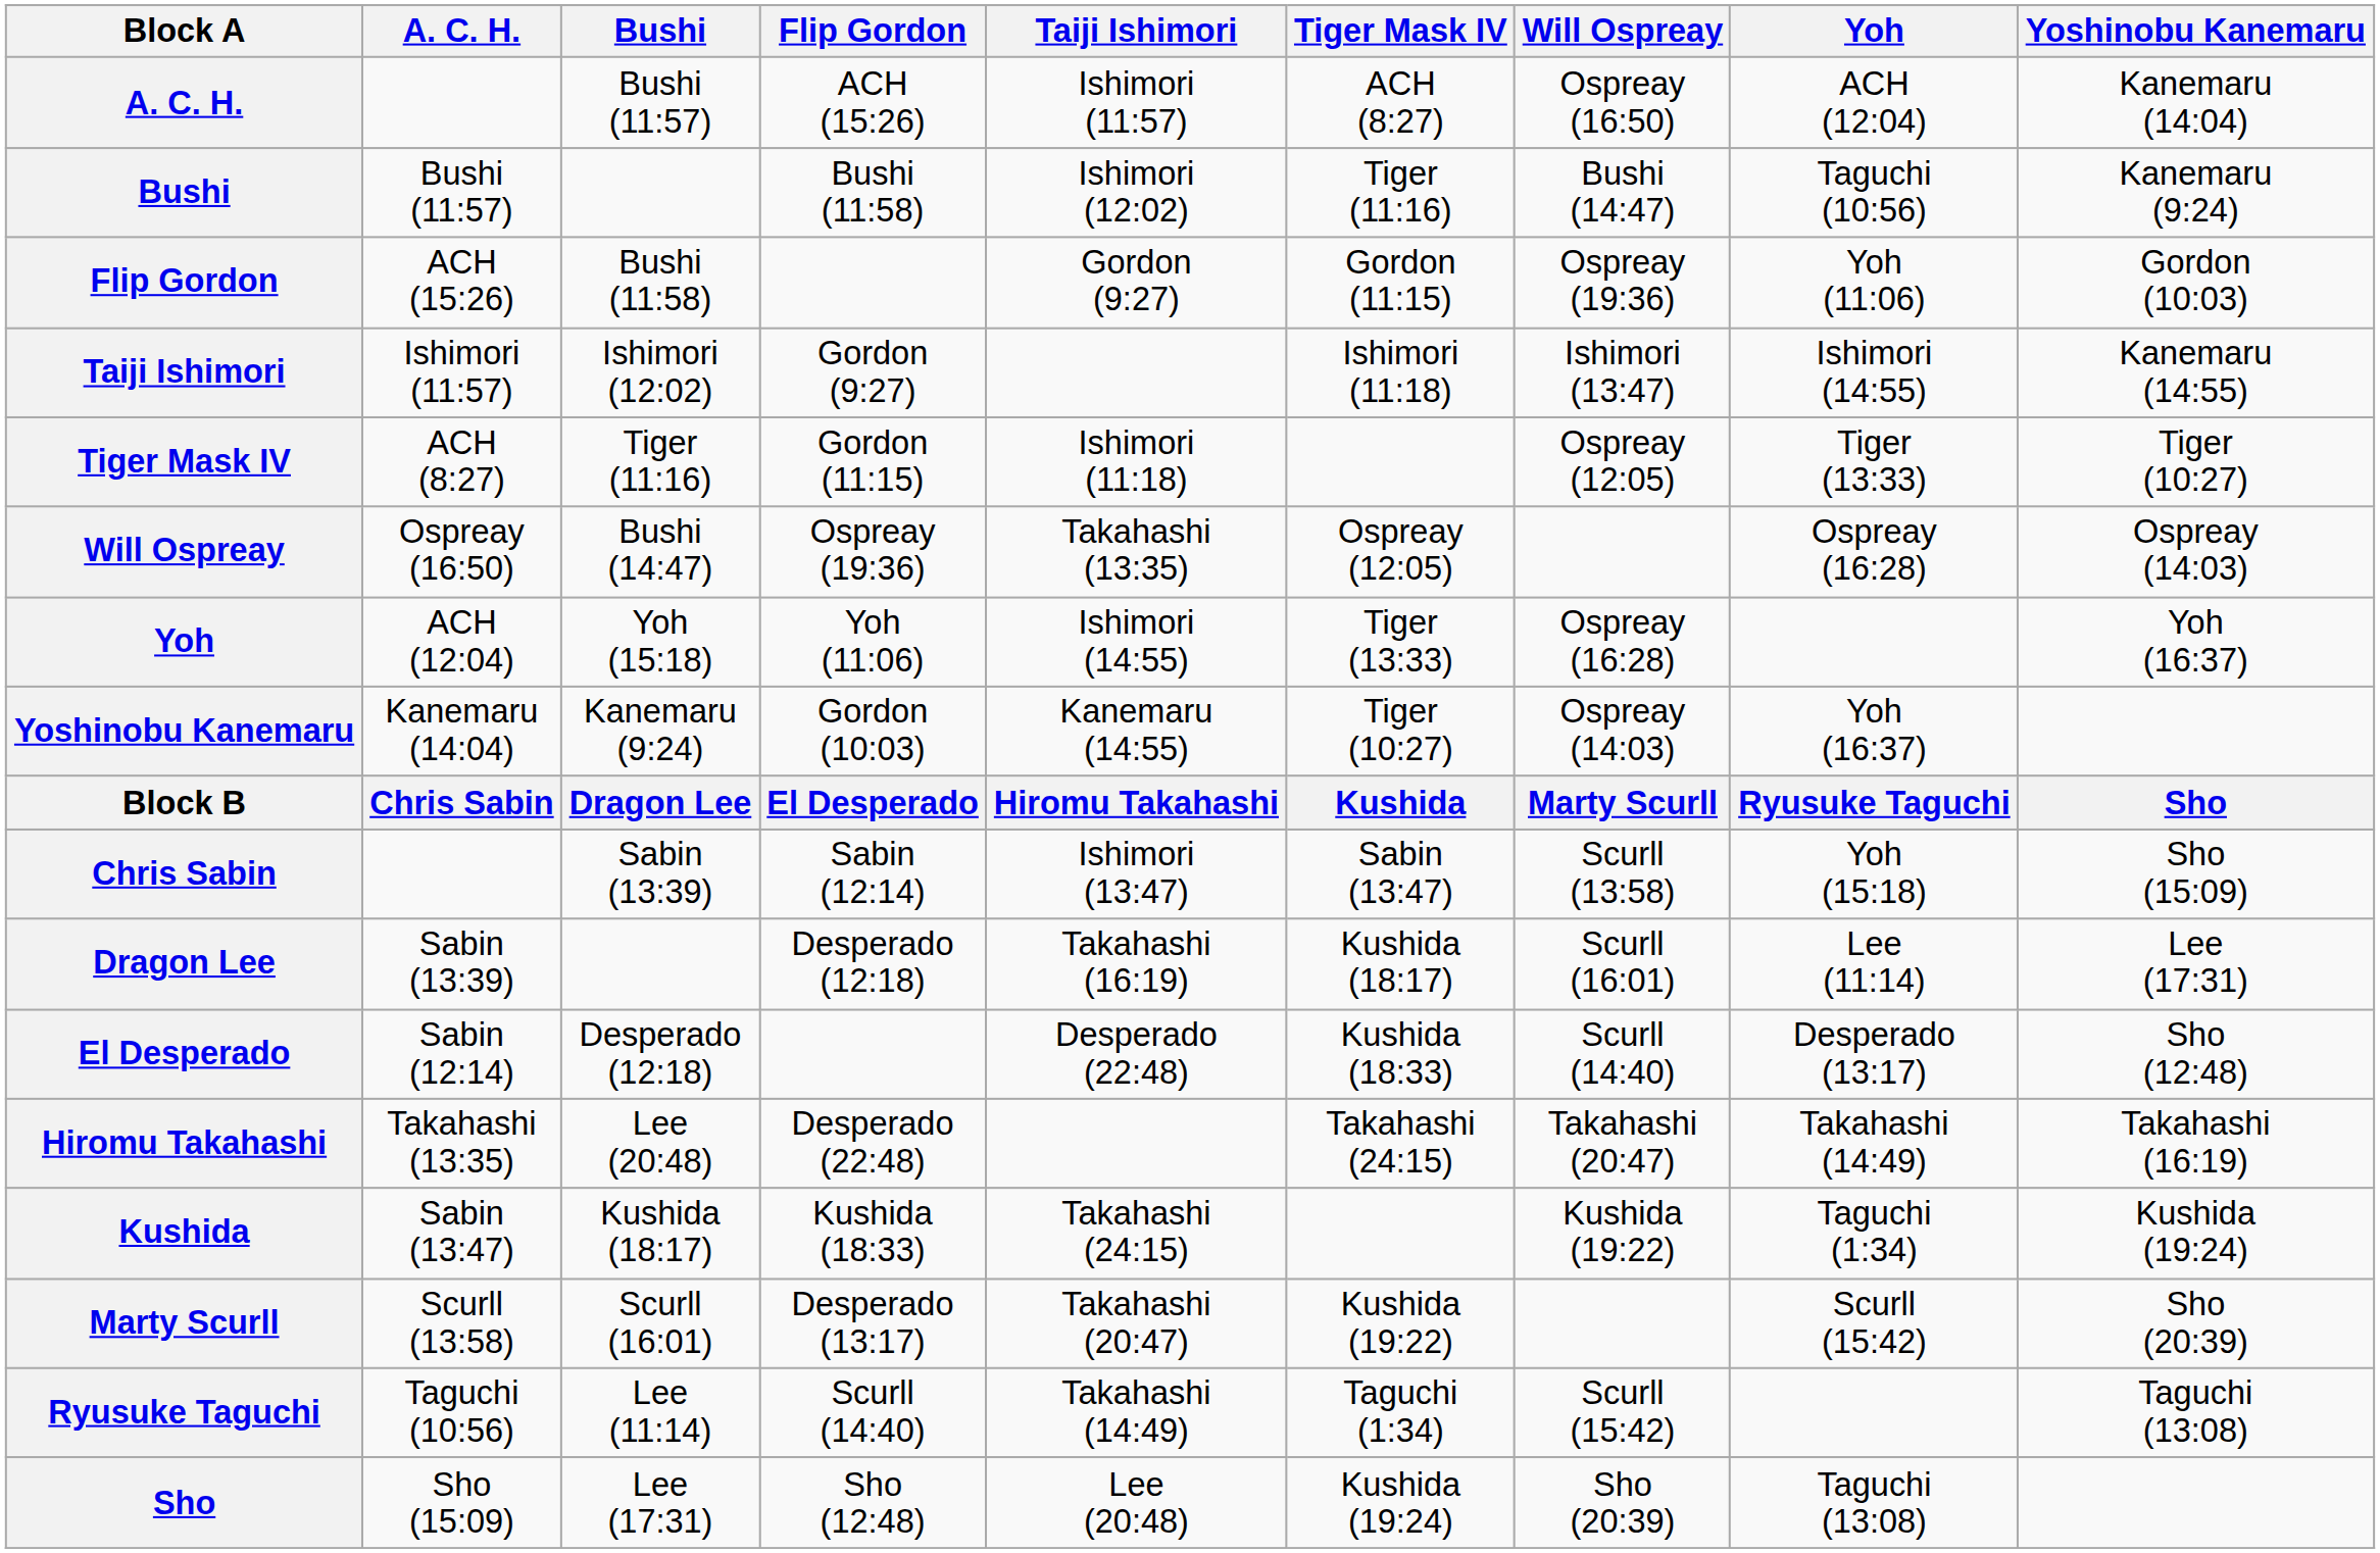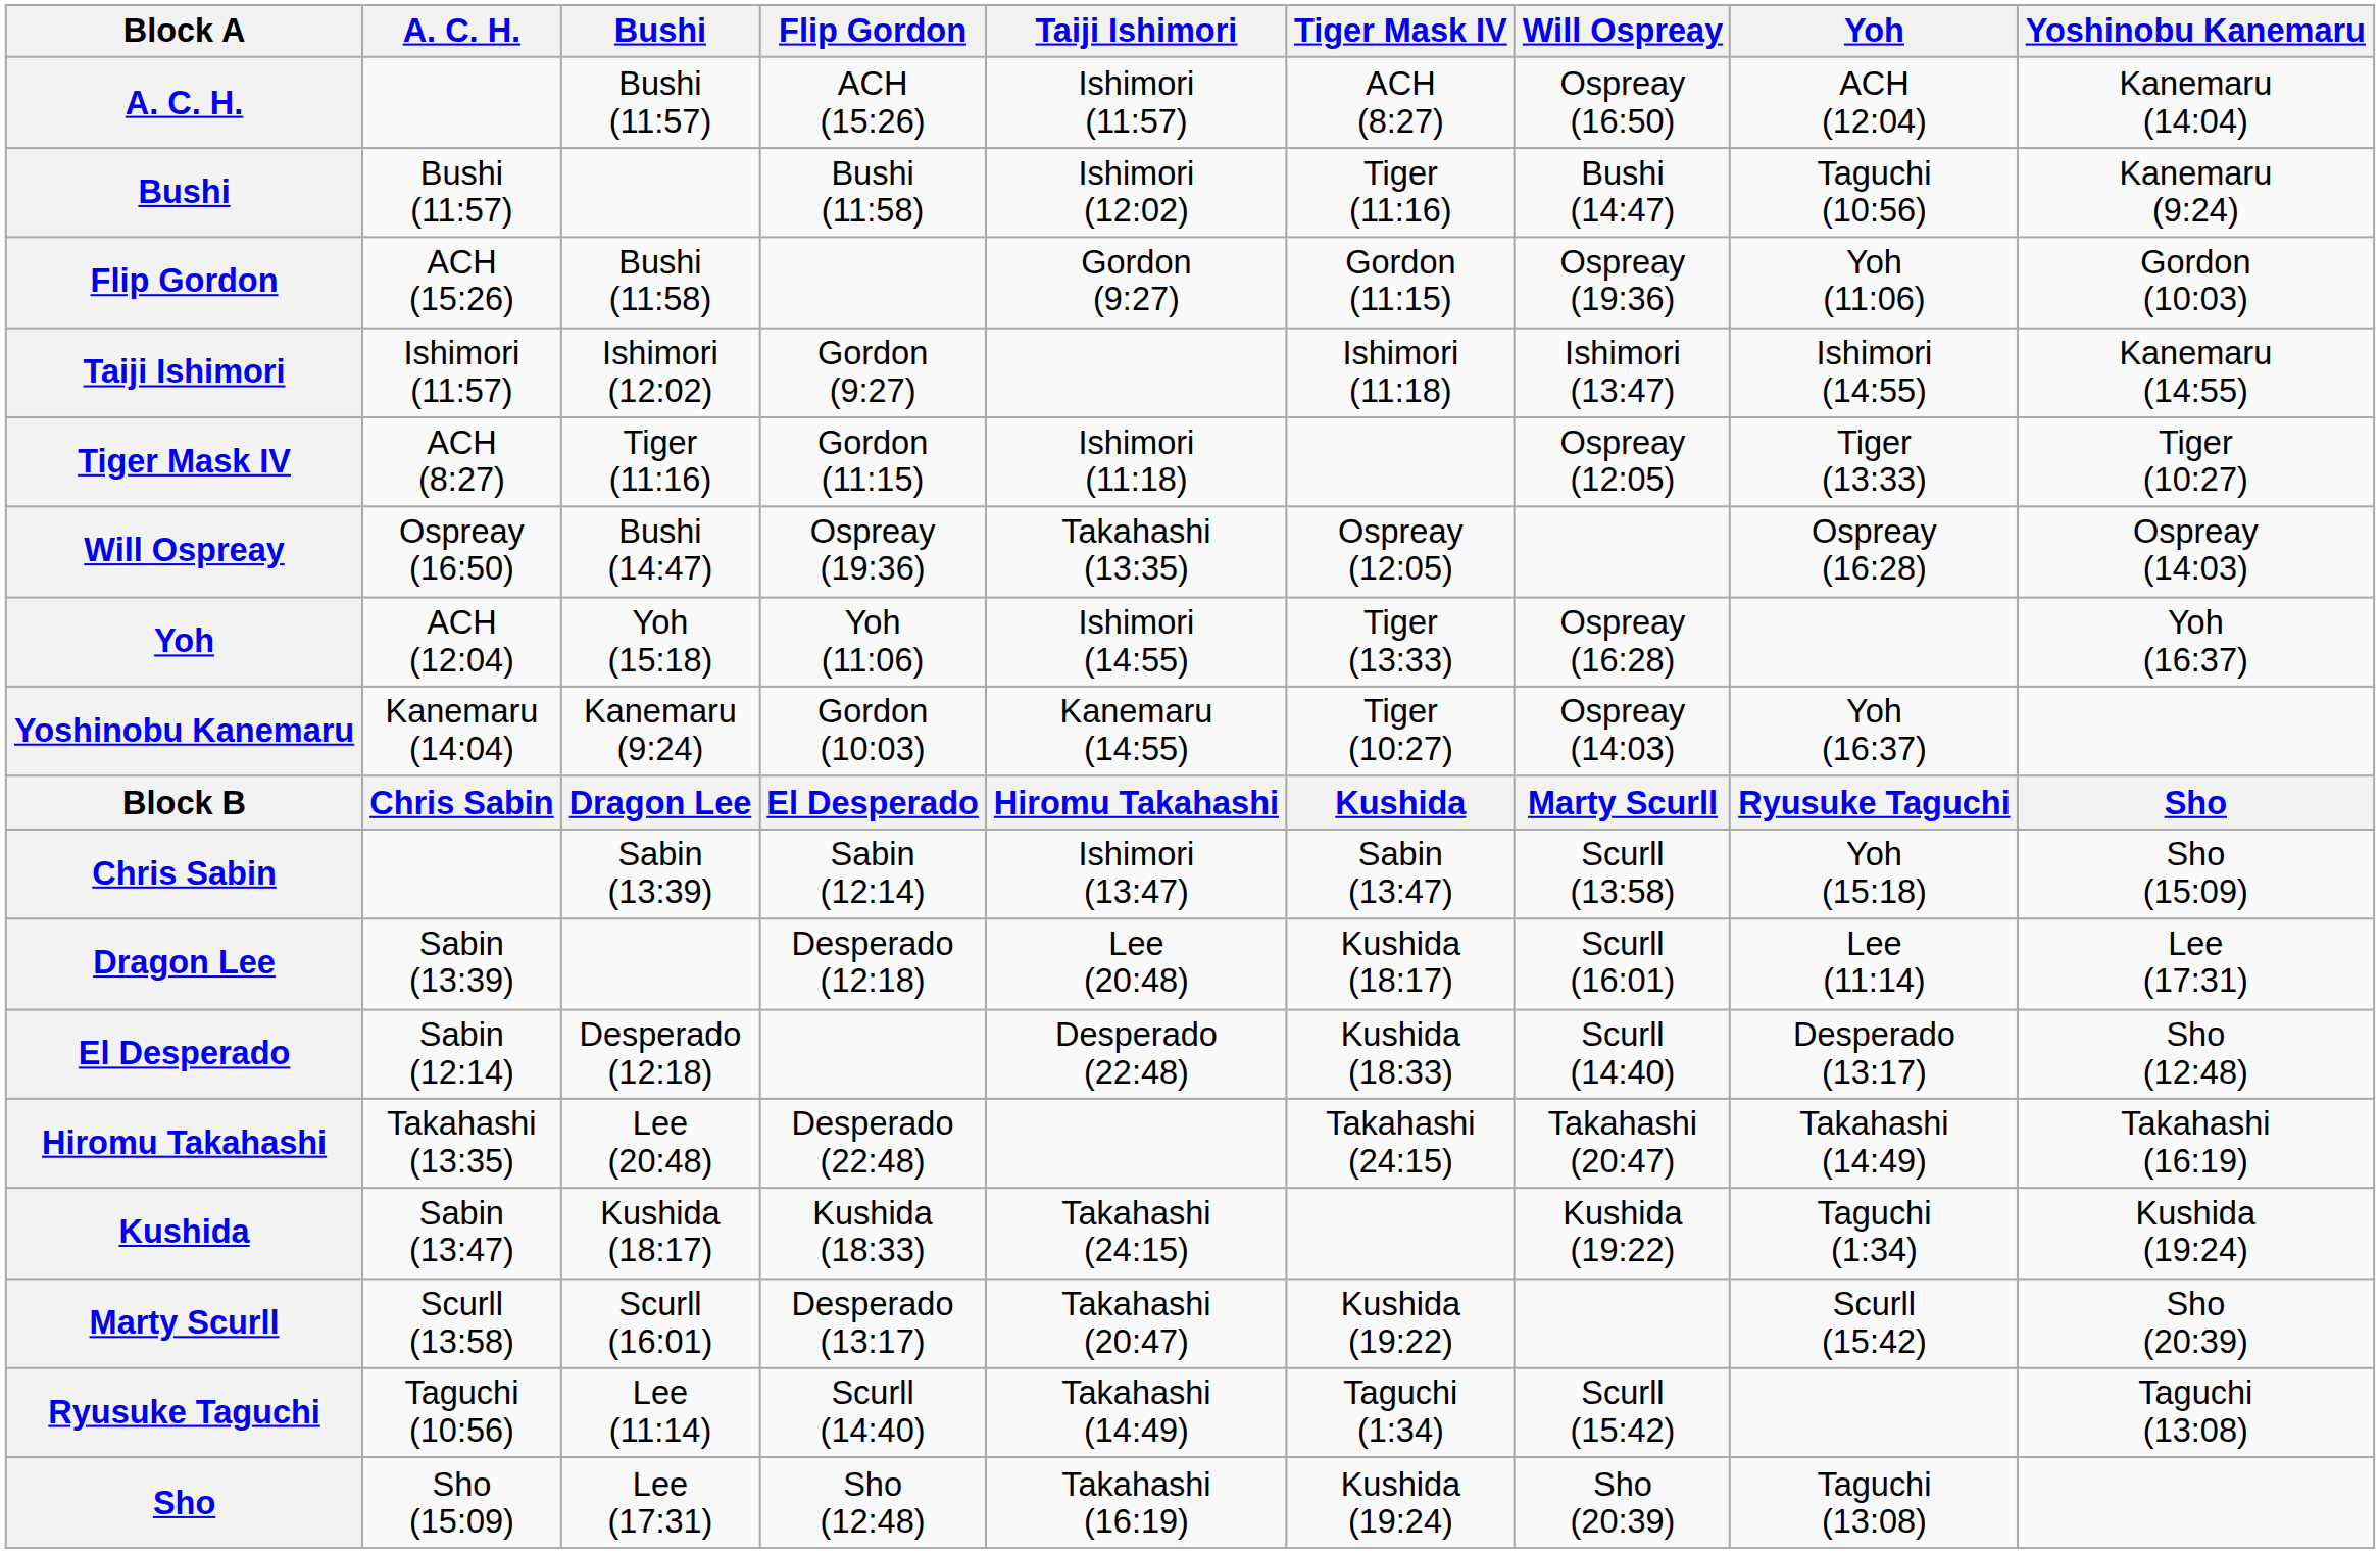row 12 | Taiji Ishimori: Takahashi (16:19) -> Lee (20:48)
row 18 | Taiji Ishimori: Lee (20:48) -> Takahashi (16:19)
